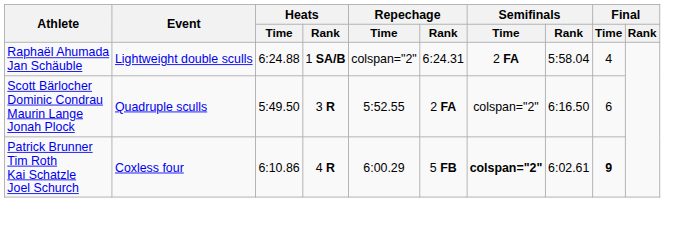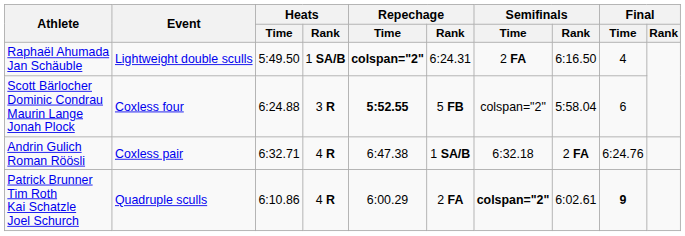Raphaël Ahumada Jan Schäuble | Heats / Time: 6:24.88 -> 5:49.50
Raphaël Ahumada Jan Schäuble | Repechage / Time: normal -> bold
Raphaël Ahumada Jan Schäuble | Semifinals / Rank: 5:58.04 -> 6:16.50
Scott Bärlocher Dominic Condrau Maurin Lange Jonah Plock | Event: Quadruple sculls -> Coxless four
Scott Bärlocher Dominic Condrau Maurin Lange Jonah Plock | Heats / Time: 5:49.50 -> 6:24.88
Scott Bärlocher Dominic Condrau Maurin Lange Jonah Plock | Repechage / Time: normal -> bold
Scott Bärlocher Dominic Condrau Maurin Lange Jonah Plock | Repechage / Rank: 2 FA -> 5 FB
Scott Bärlocher Dominic Condrau Maurin Lange Jonah Plock | Semifinals / Rank: 6:16.50 -> 5:58.04
+ row: Andrin Gulich Roman Röösli | Coxless pair | 6:32.71 | 4 R | 6:47.38 | 1 SA/B | 6:32.18 | 2 FA | 6:24.76
Patrick Brunner Tim Roth Kai Schatzle Joel Schurch | Event: Coxless four -> Quadruple sculls
Patrick Brunner Tim Roth Kai Schatzle Joel Schurch | Repechage / Rank: 5 FB -> 2 FA
